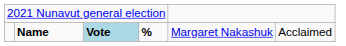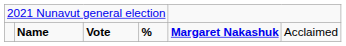Name | column 3: lightblue background -> no background
Name | column 5: normal -> bold
